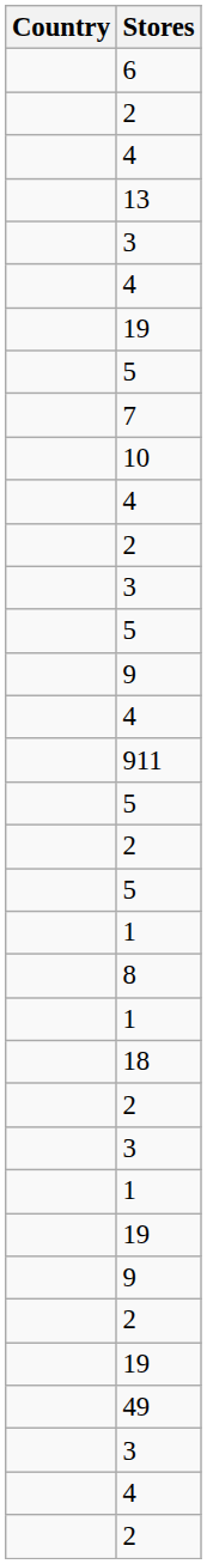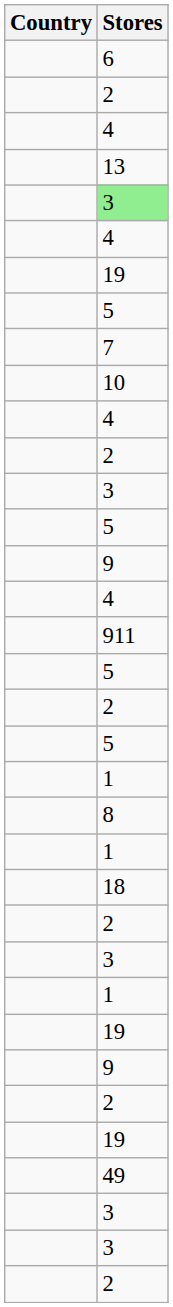row 6 | Stores: no background -> lightgreen background
row 35 | Stores: 4 -> 3
